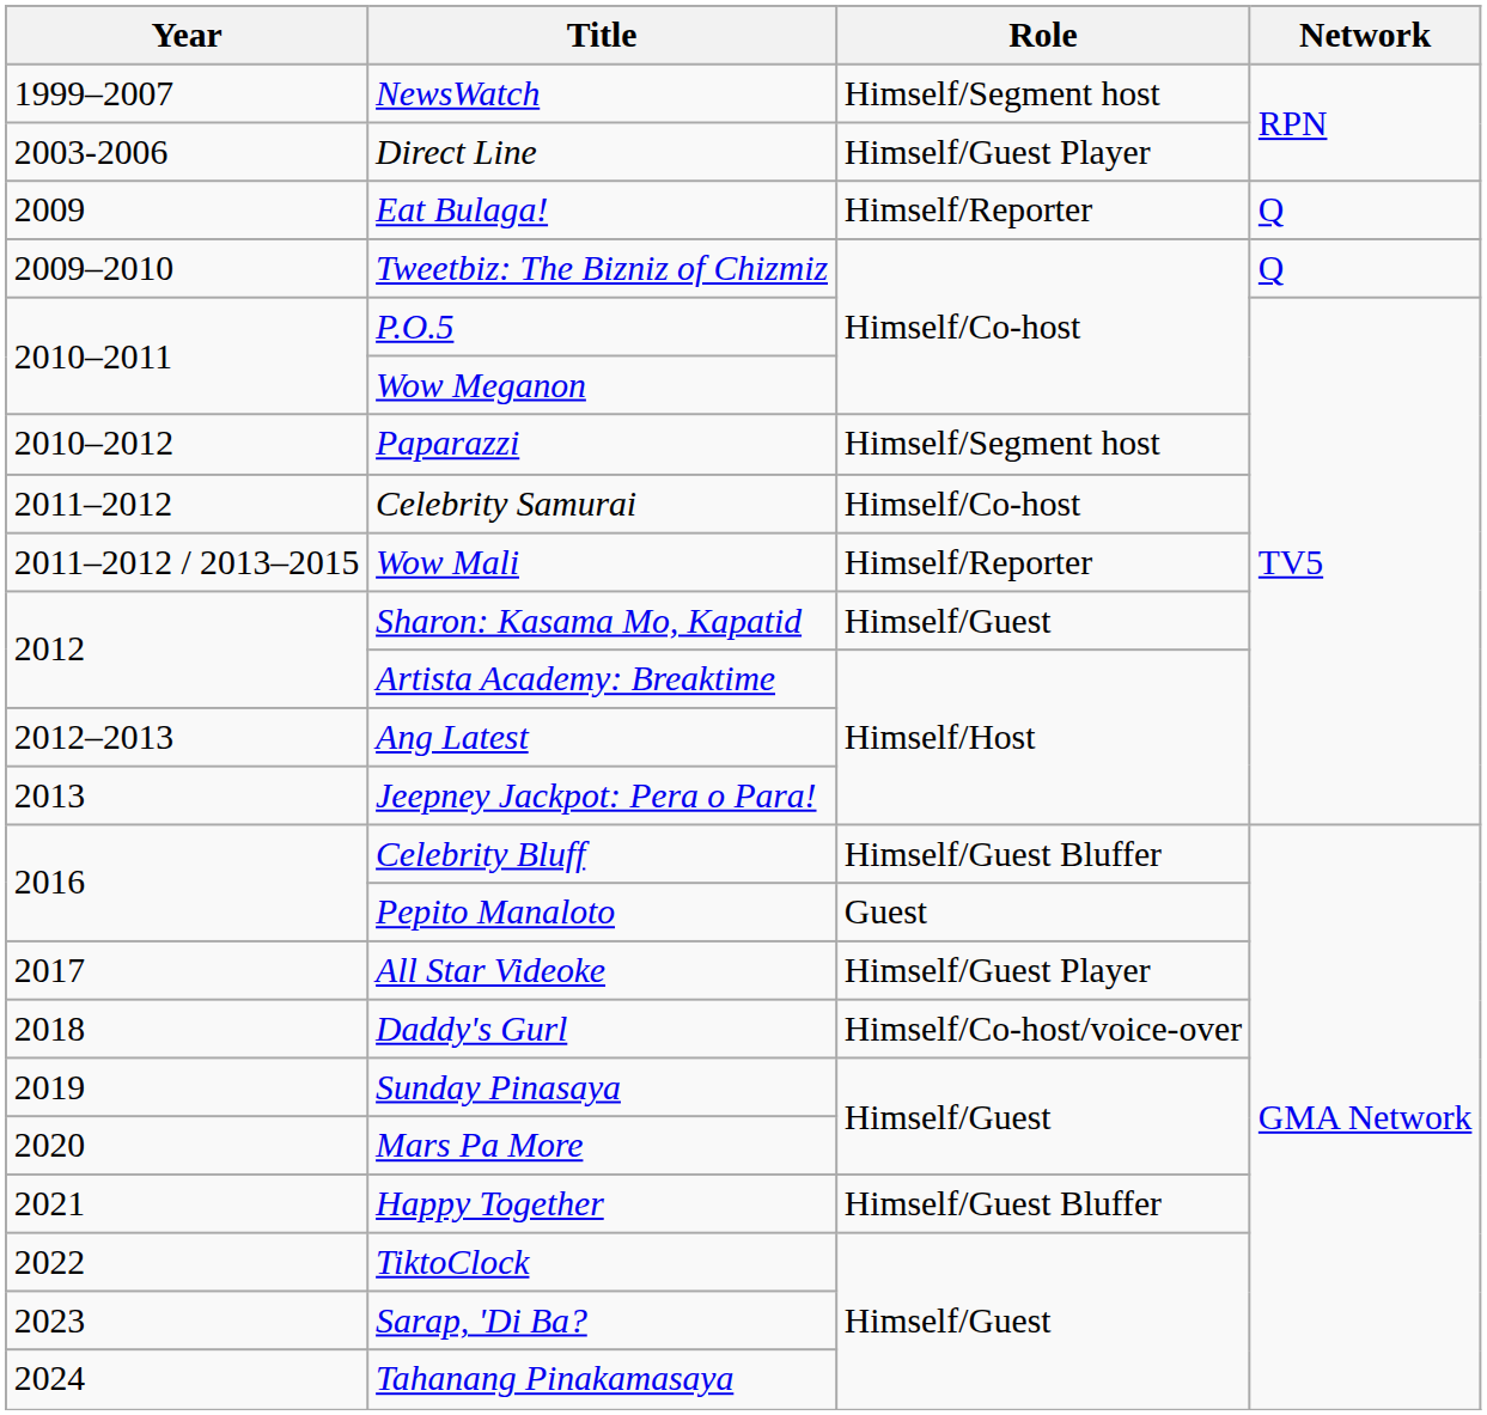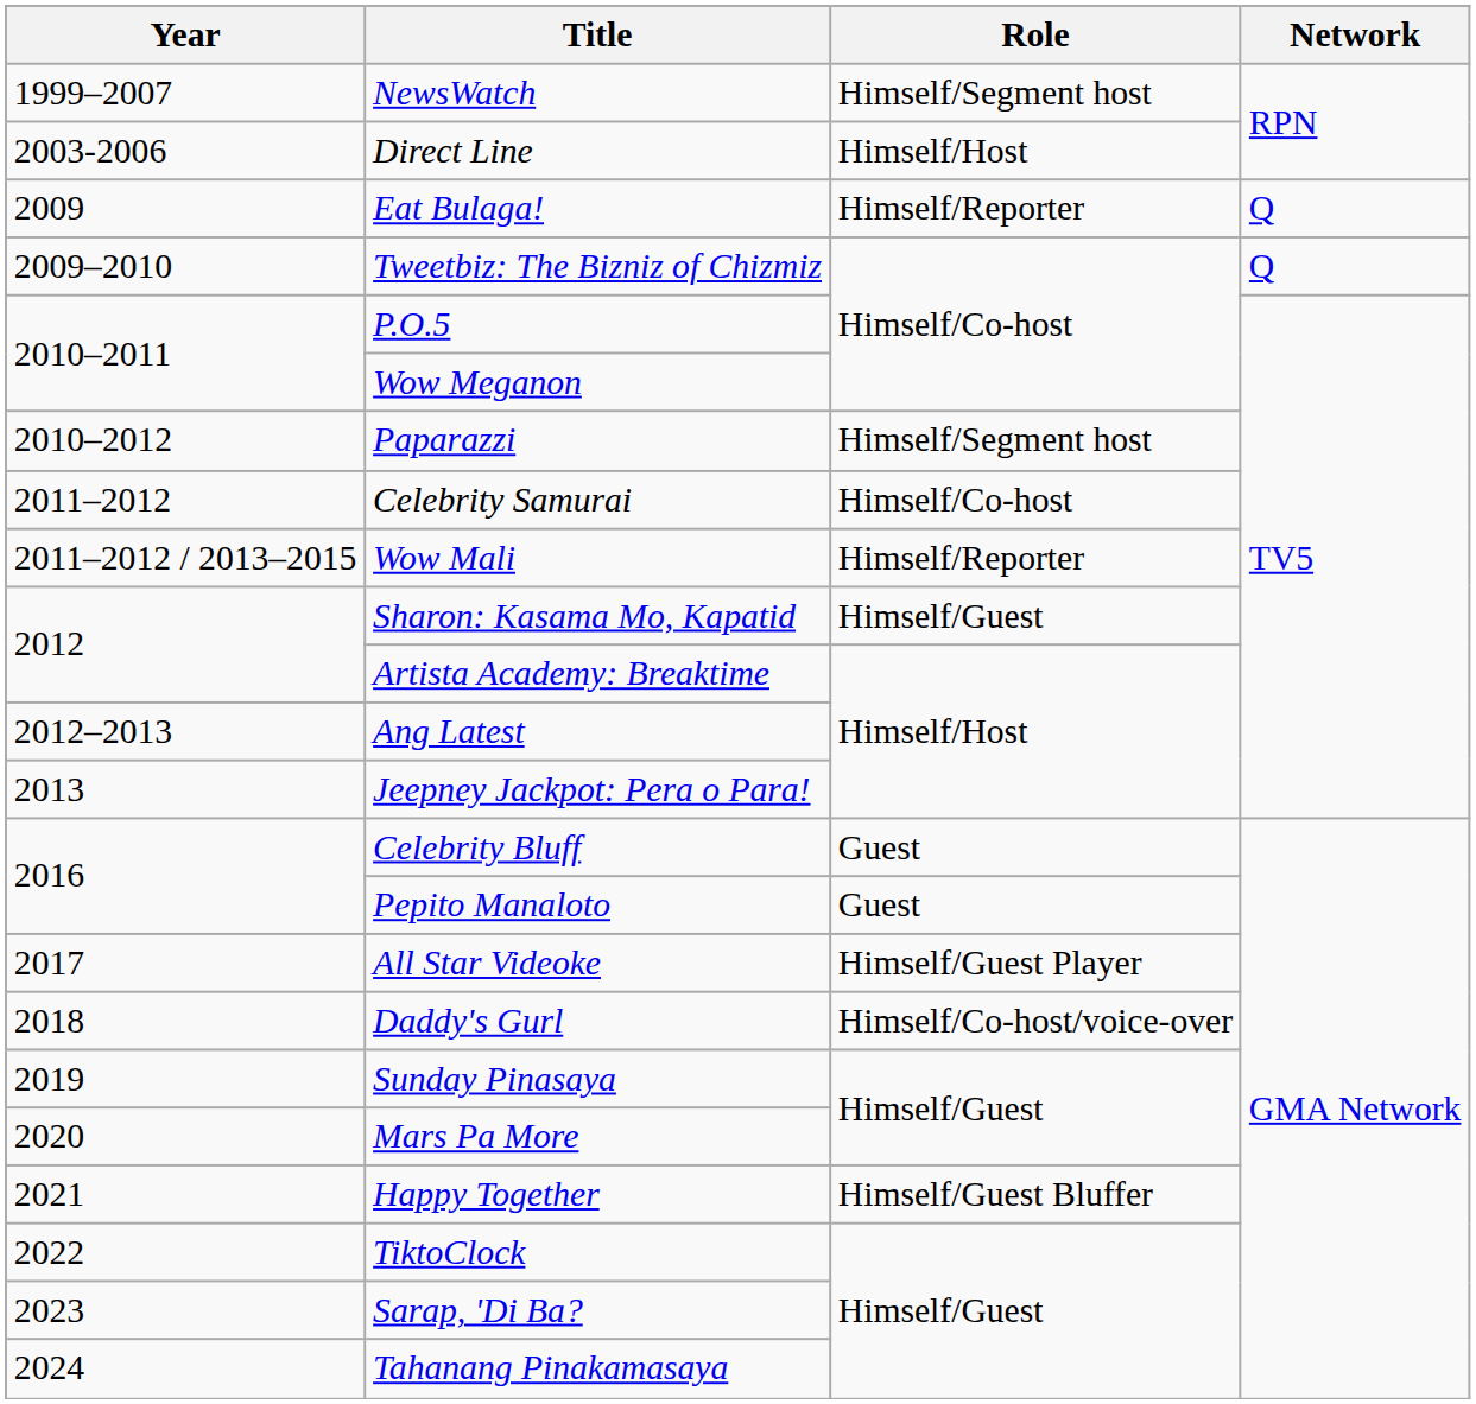Direct Line | Role: Himself/Guest Player -> Himself/Host
Celebrity Bluff | Role: Himself/Guest Bluffer -> Guest
